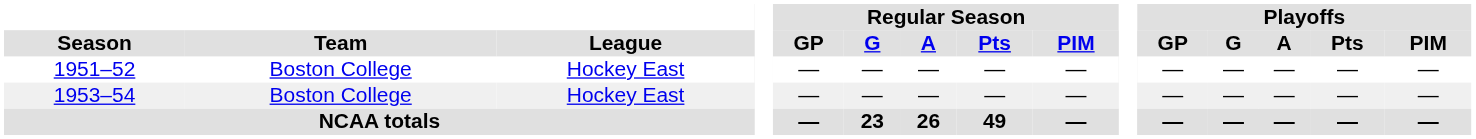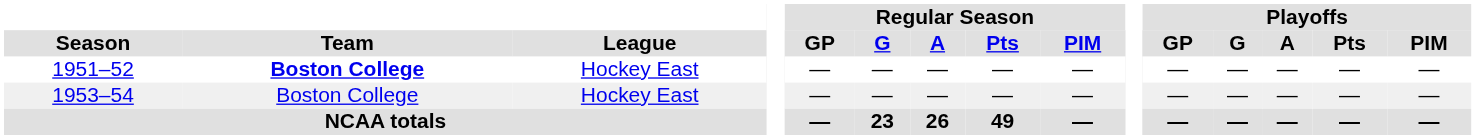1951–52 | Team: normal -> bold
